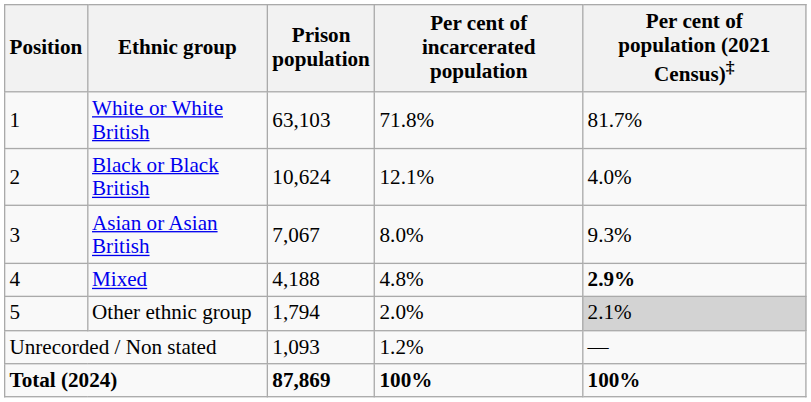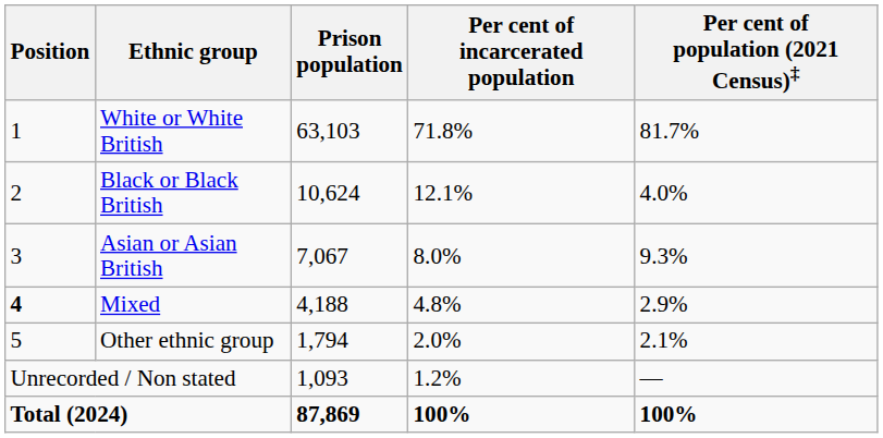Mixed | Position: normal -> bold
Mixed | Per cent of population (2021 Census)‡: bold -> normal
Other ethnic group | Per cent of population (2021 Census)‡: lightgrey background -> no background
